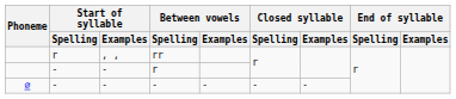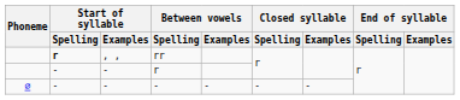rr | Start of syllable / Spelling: normal -> bold
